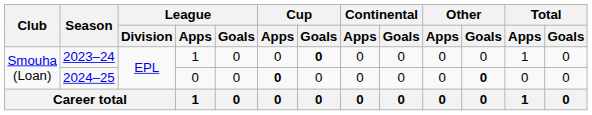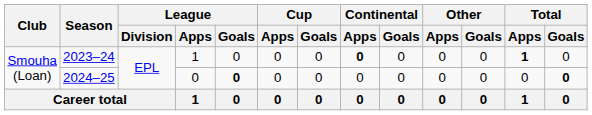2023–24 | Cup / Goals: bold -> normal
2023–24 | Continental / Apps: normal -> bold
2023–24 | Total / Apps: normal -> bold
2024–25 | League / Goals: normal -> bold
2024–25 | Cup / Apps: bold -> normal
2024–25 | Other / Goals: bold -> normal
2024–25 | Total / Goals: normal -> bold
